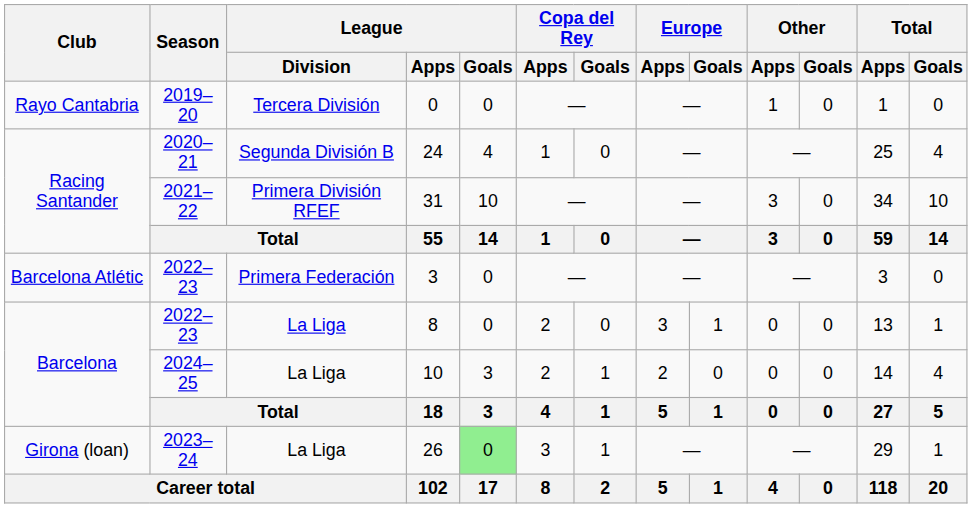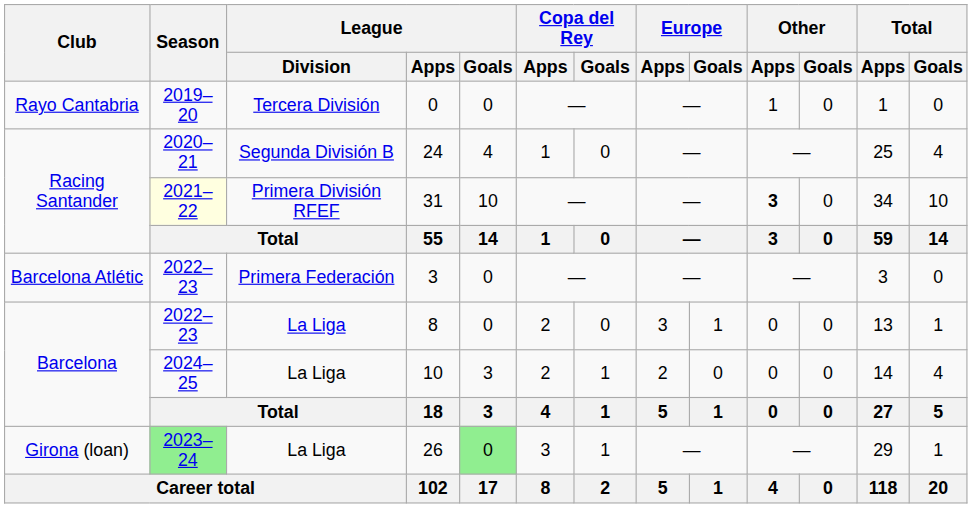31 | Season: no background -> lightyellow background
31 | Other / Apps: normal -> bold
26 | Season: no background -> lightgreen background
